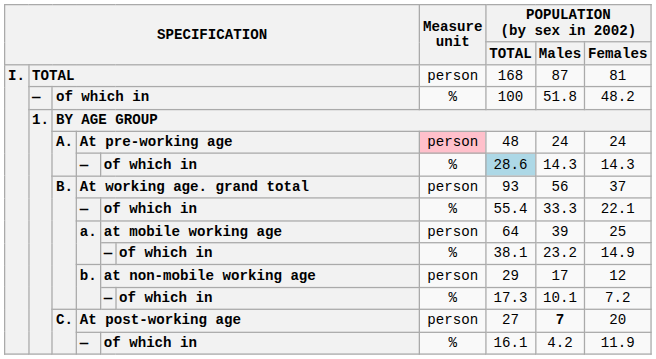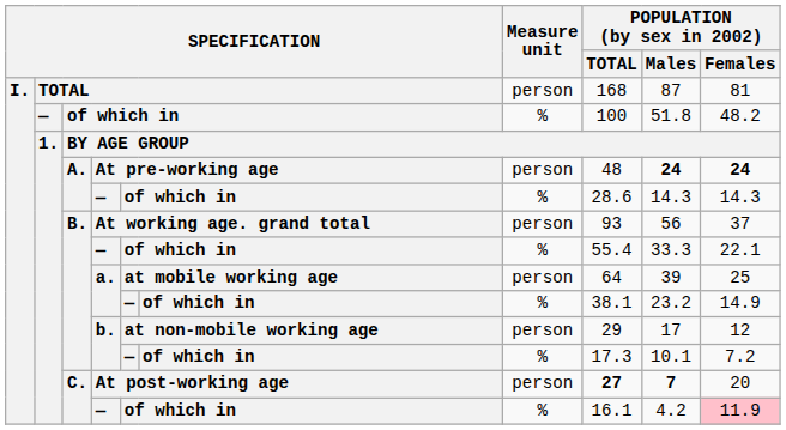At pre-working age | Measure unit: pink background -> no background
At pre-working age | POPULATION (by sex in 2002) / Males: normal -> bold
At pre-working age | POPULATION (by sex in 2002) / Females: normal -> bold
A. / — | POPULATION (by sex in 2002) / TOTAL: lightblue background -> no background
At post-working age | POPULATION (by sex in 2002) / TOTAL: normal -> bold
C. / — | POPULATION (by sex in 2002) / Females: no background -> pink background
